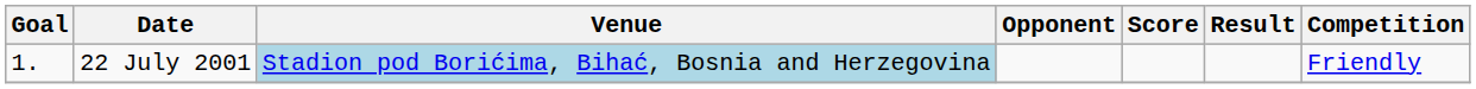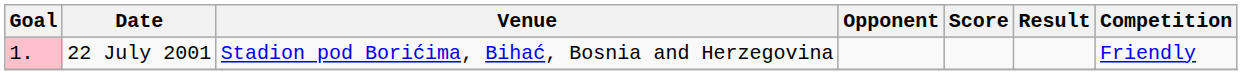22 July 2001 | Goal: no background -> pink background
22 July 2001 | Venue: lightblue background -> no background
